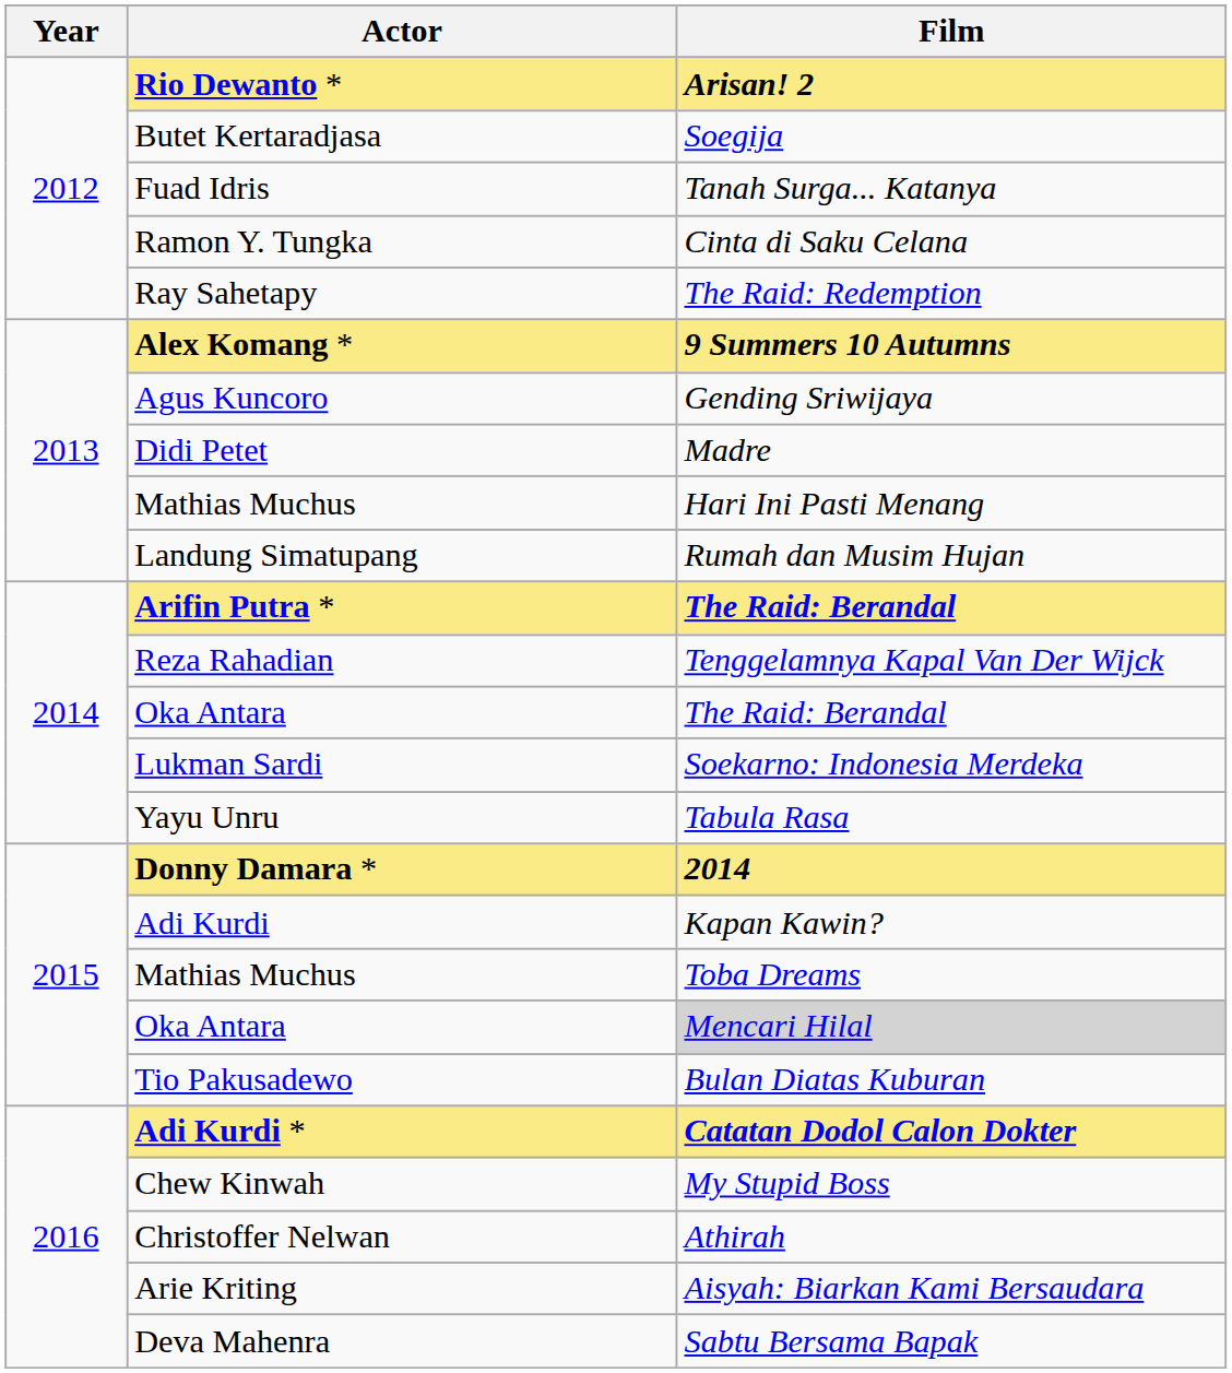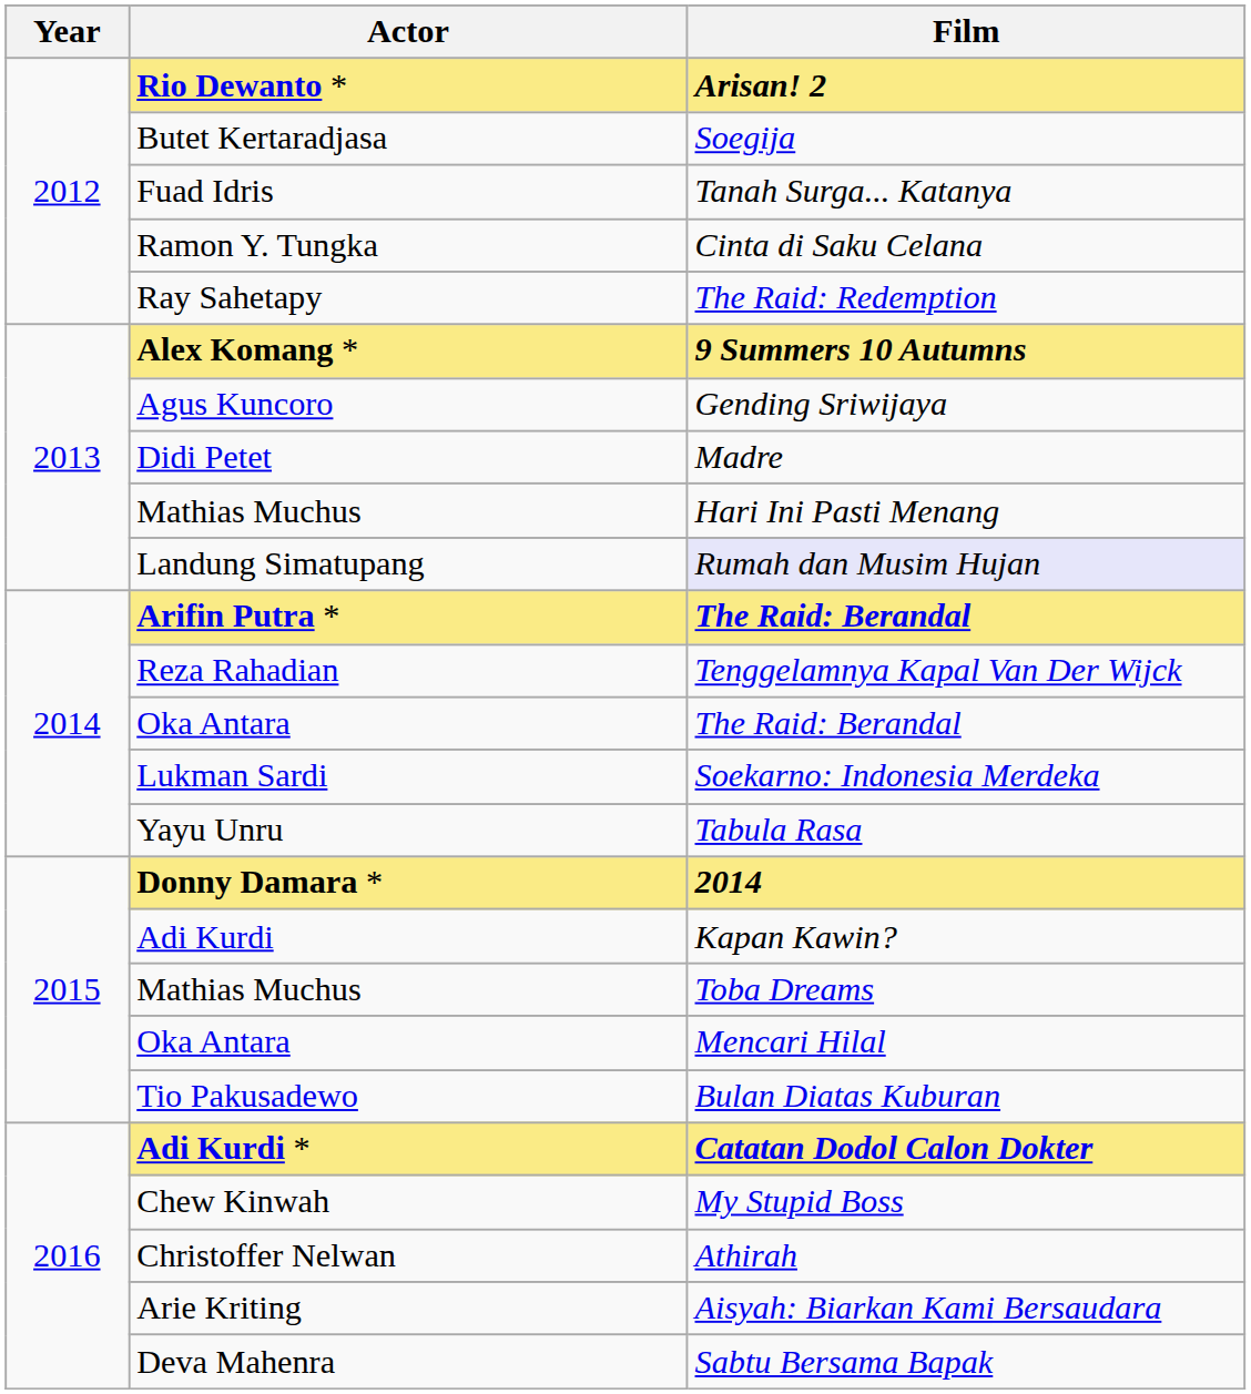Rumah dan Musim Hujan | Film: no background -> lavender background
Mencari Hilal | Film: lightgrey background -> no background
